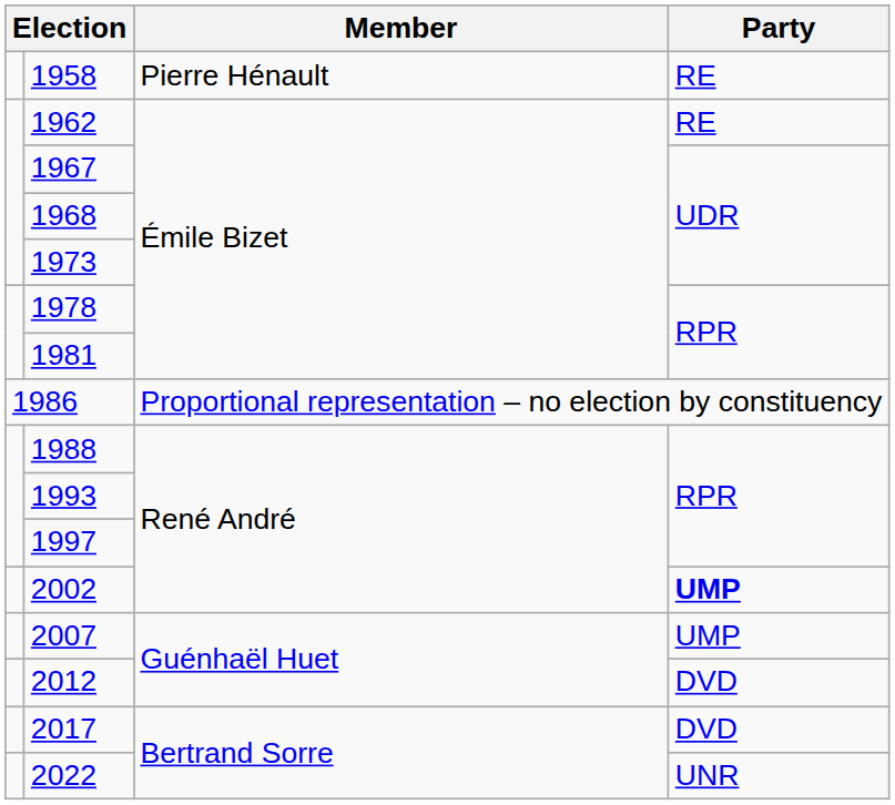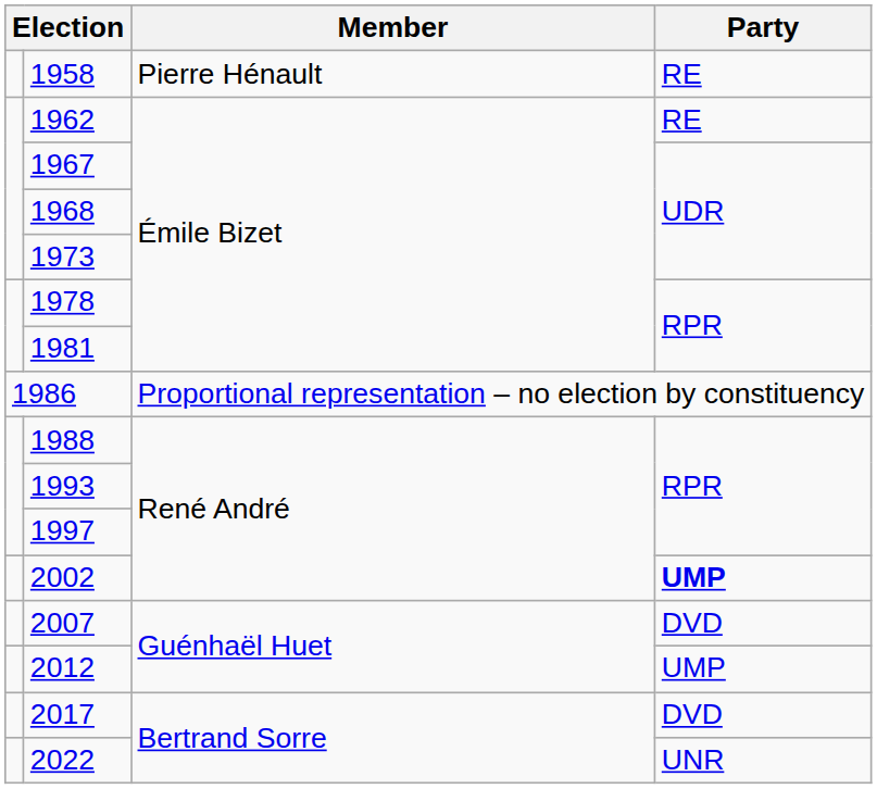2007 | Party: UMP -> DVD
2012 | Party: DVD -> UMP
